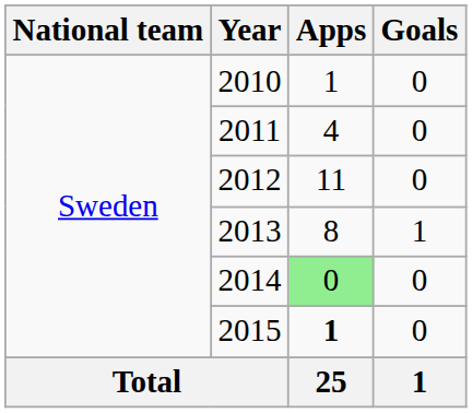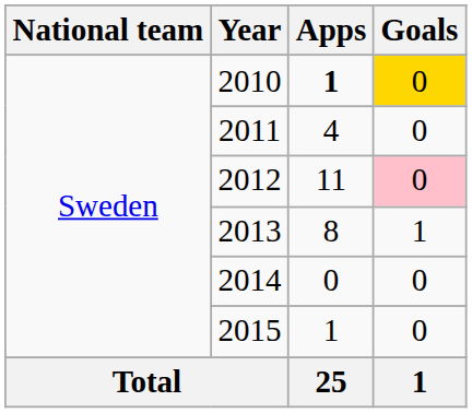2010 | Apps: normal -> bold
2010 | Goals: no background -> gold background
2012 | Goals: no background -> pink background
2014 | Apps: lightgreen background -> no background
2015 | Apps: bold -> normal
